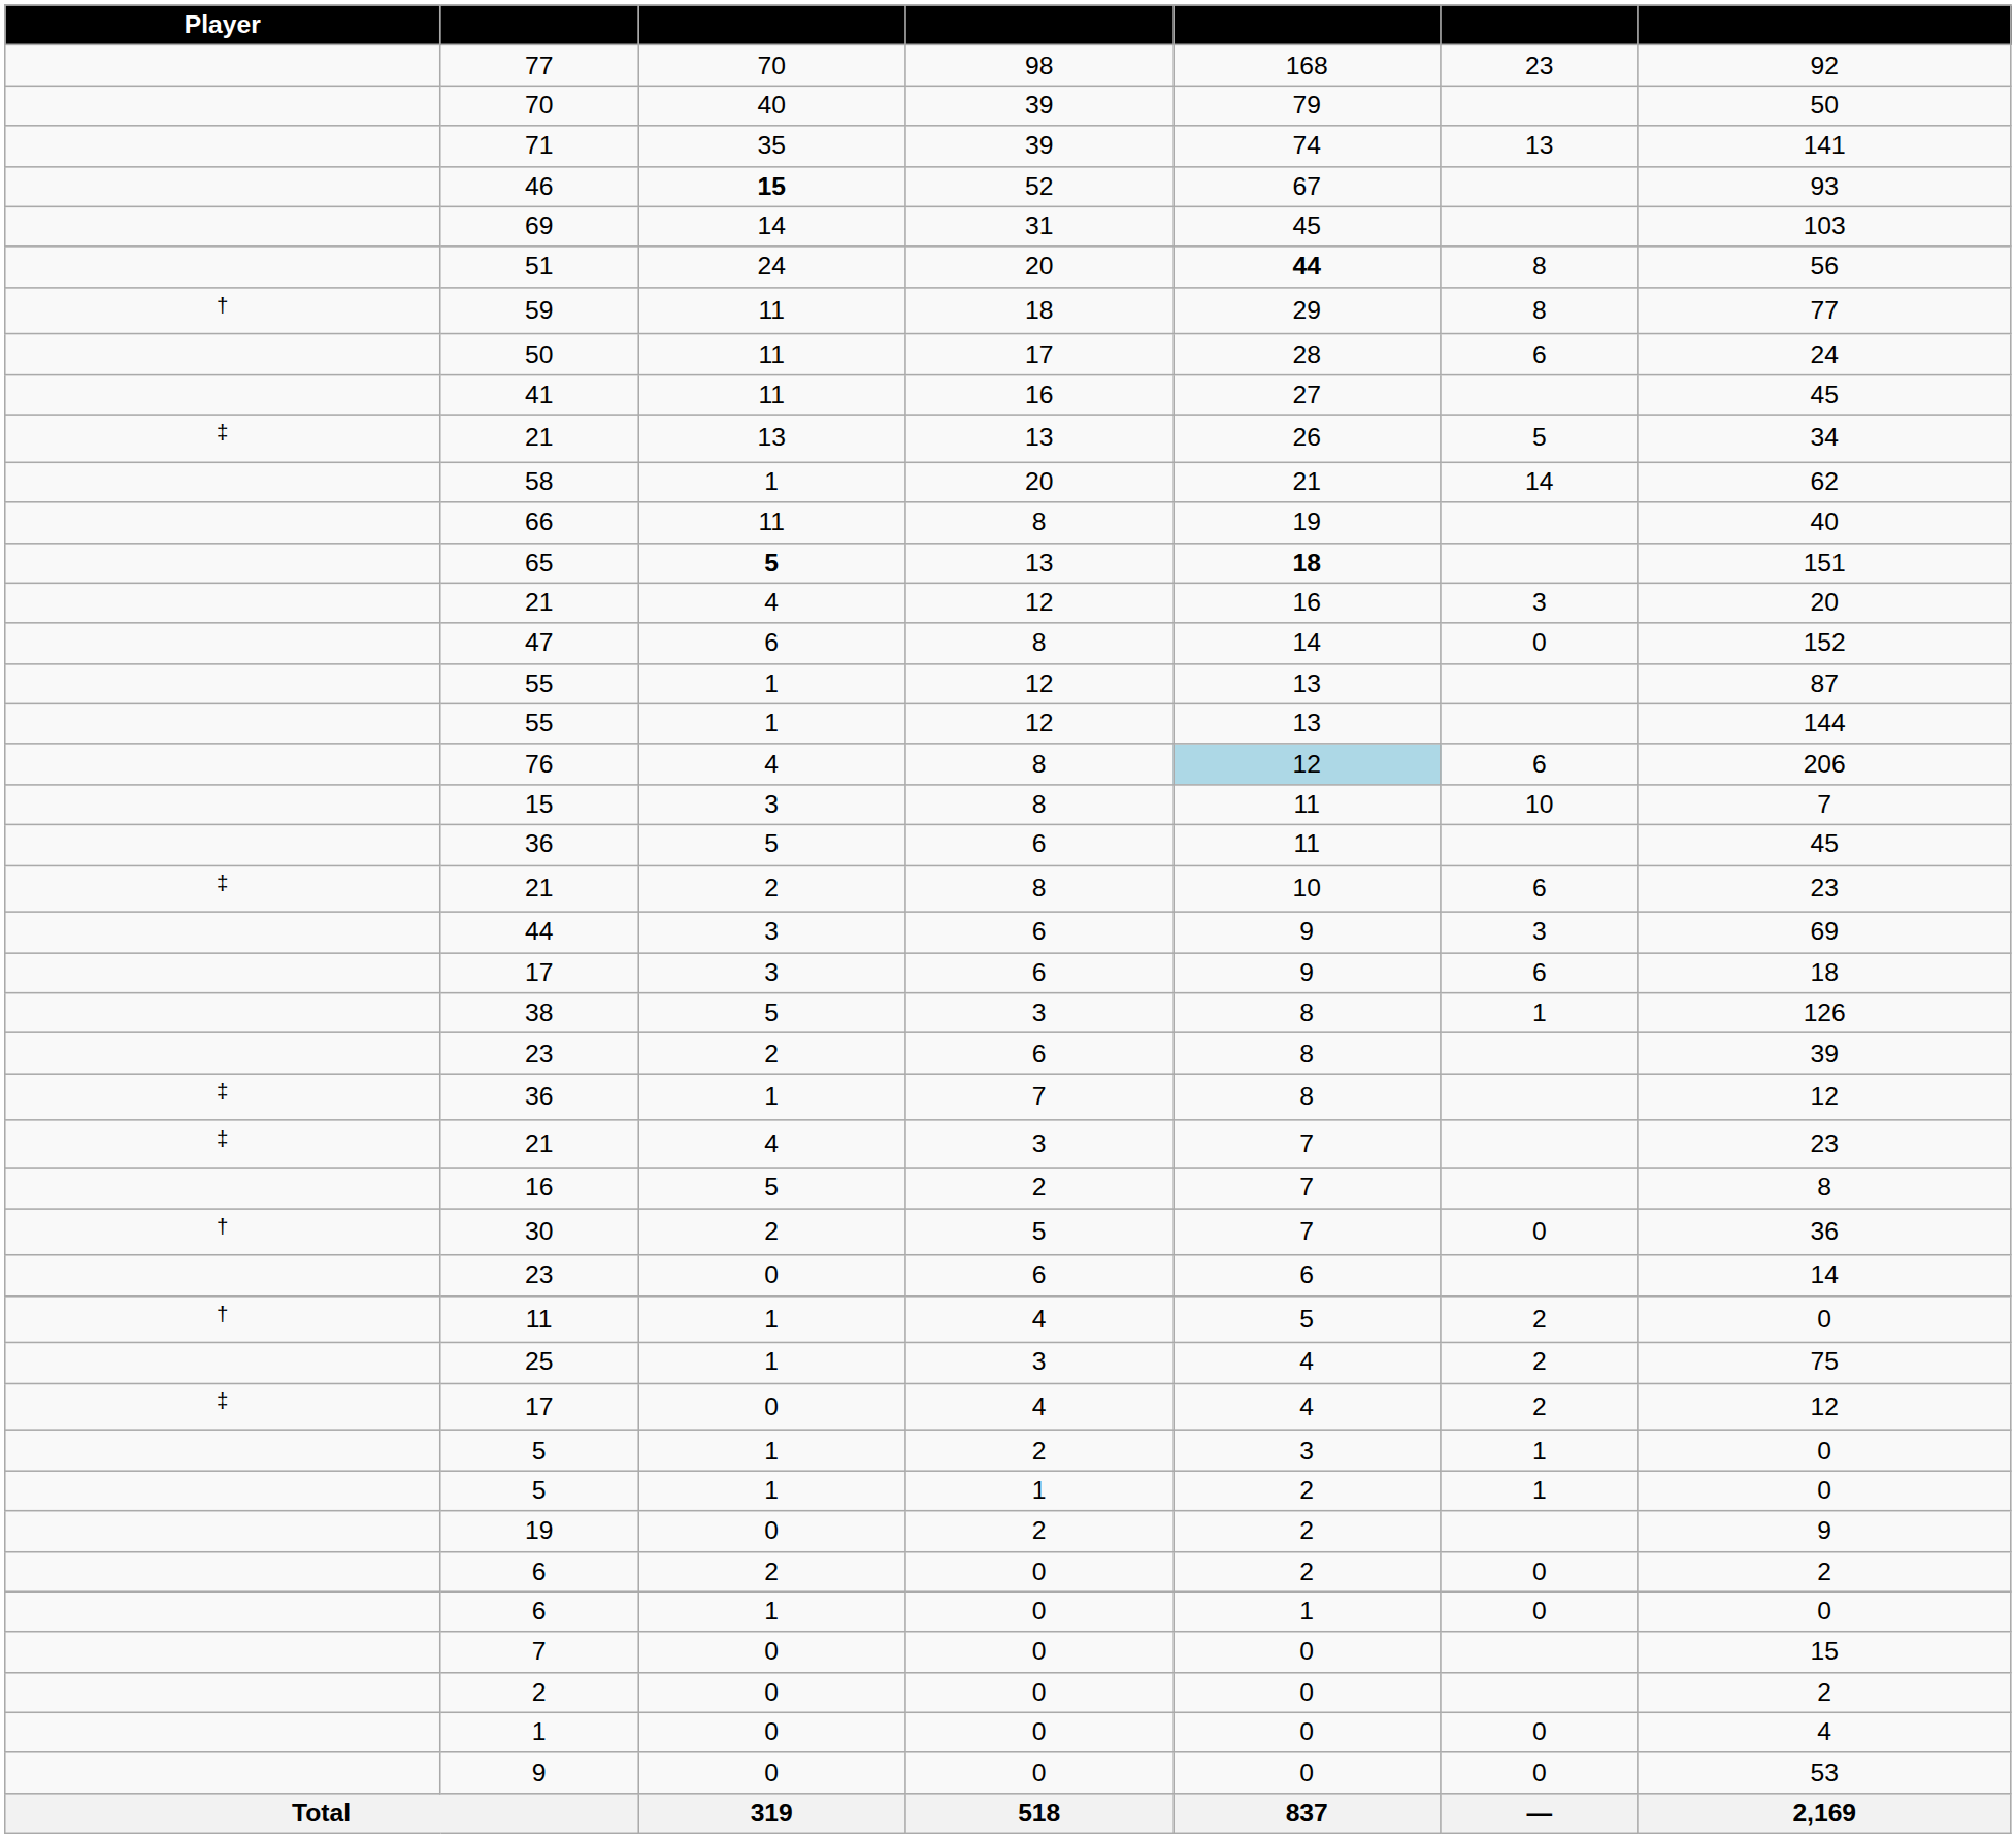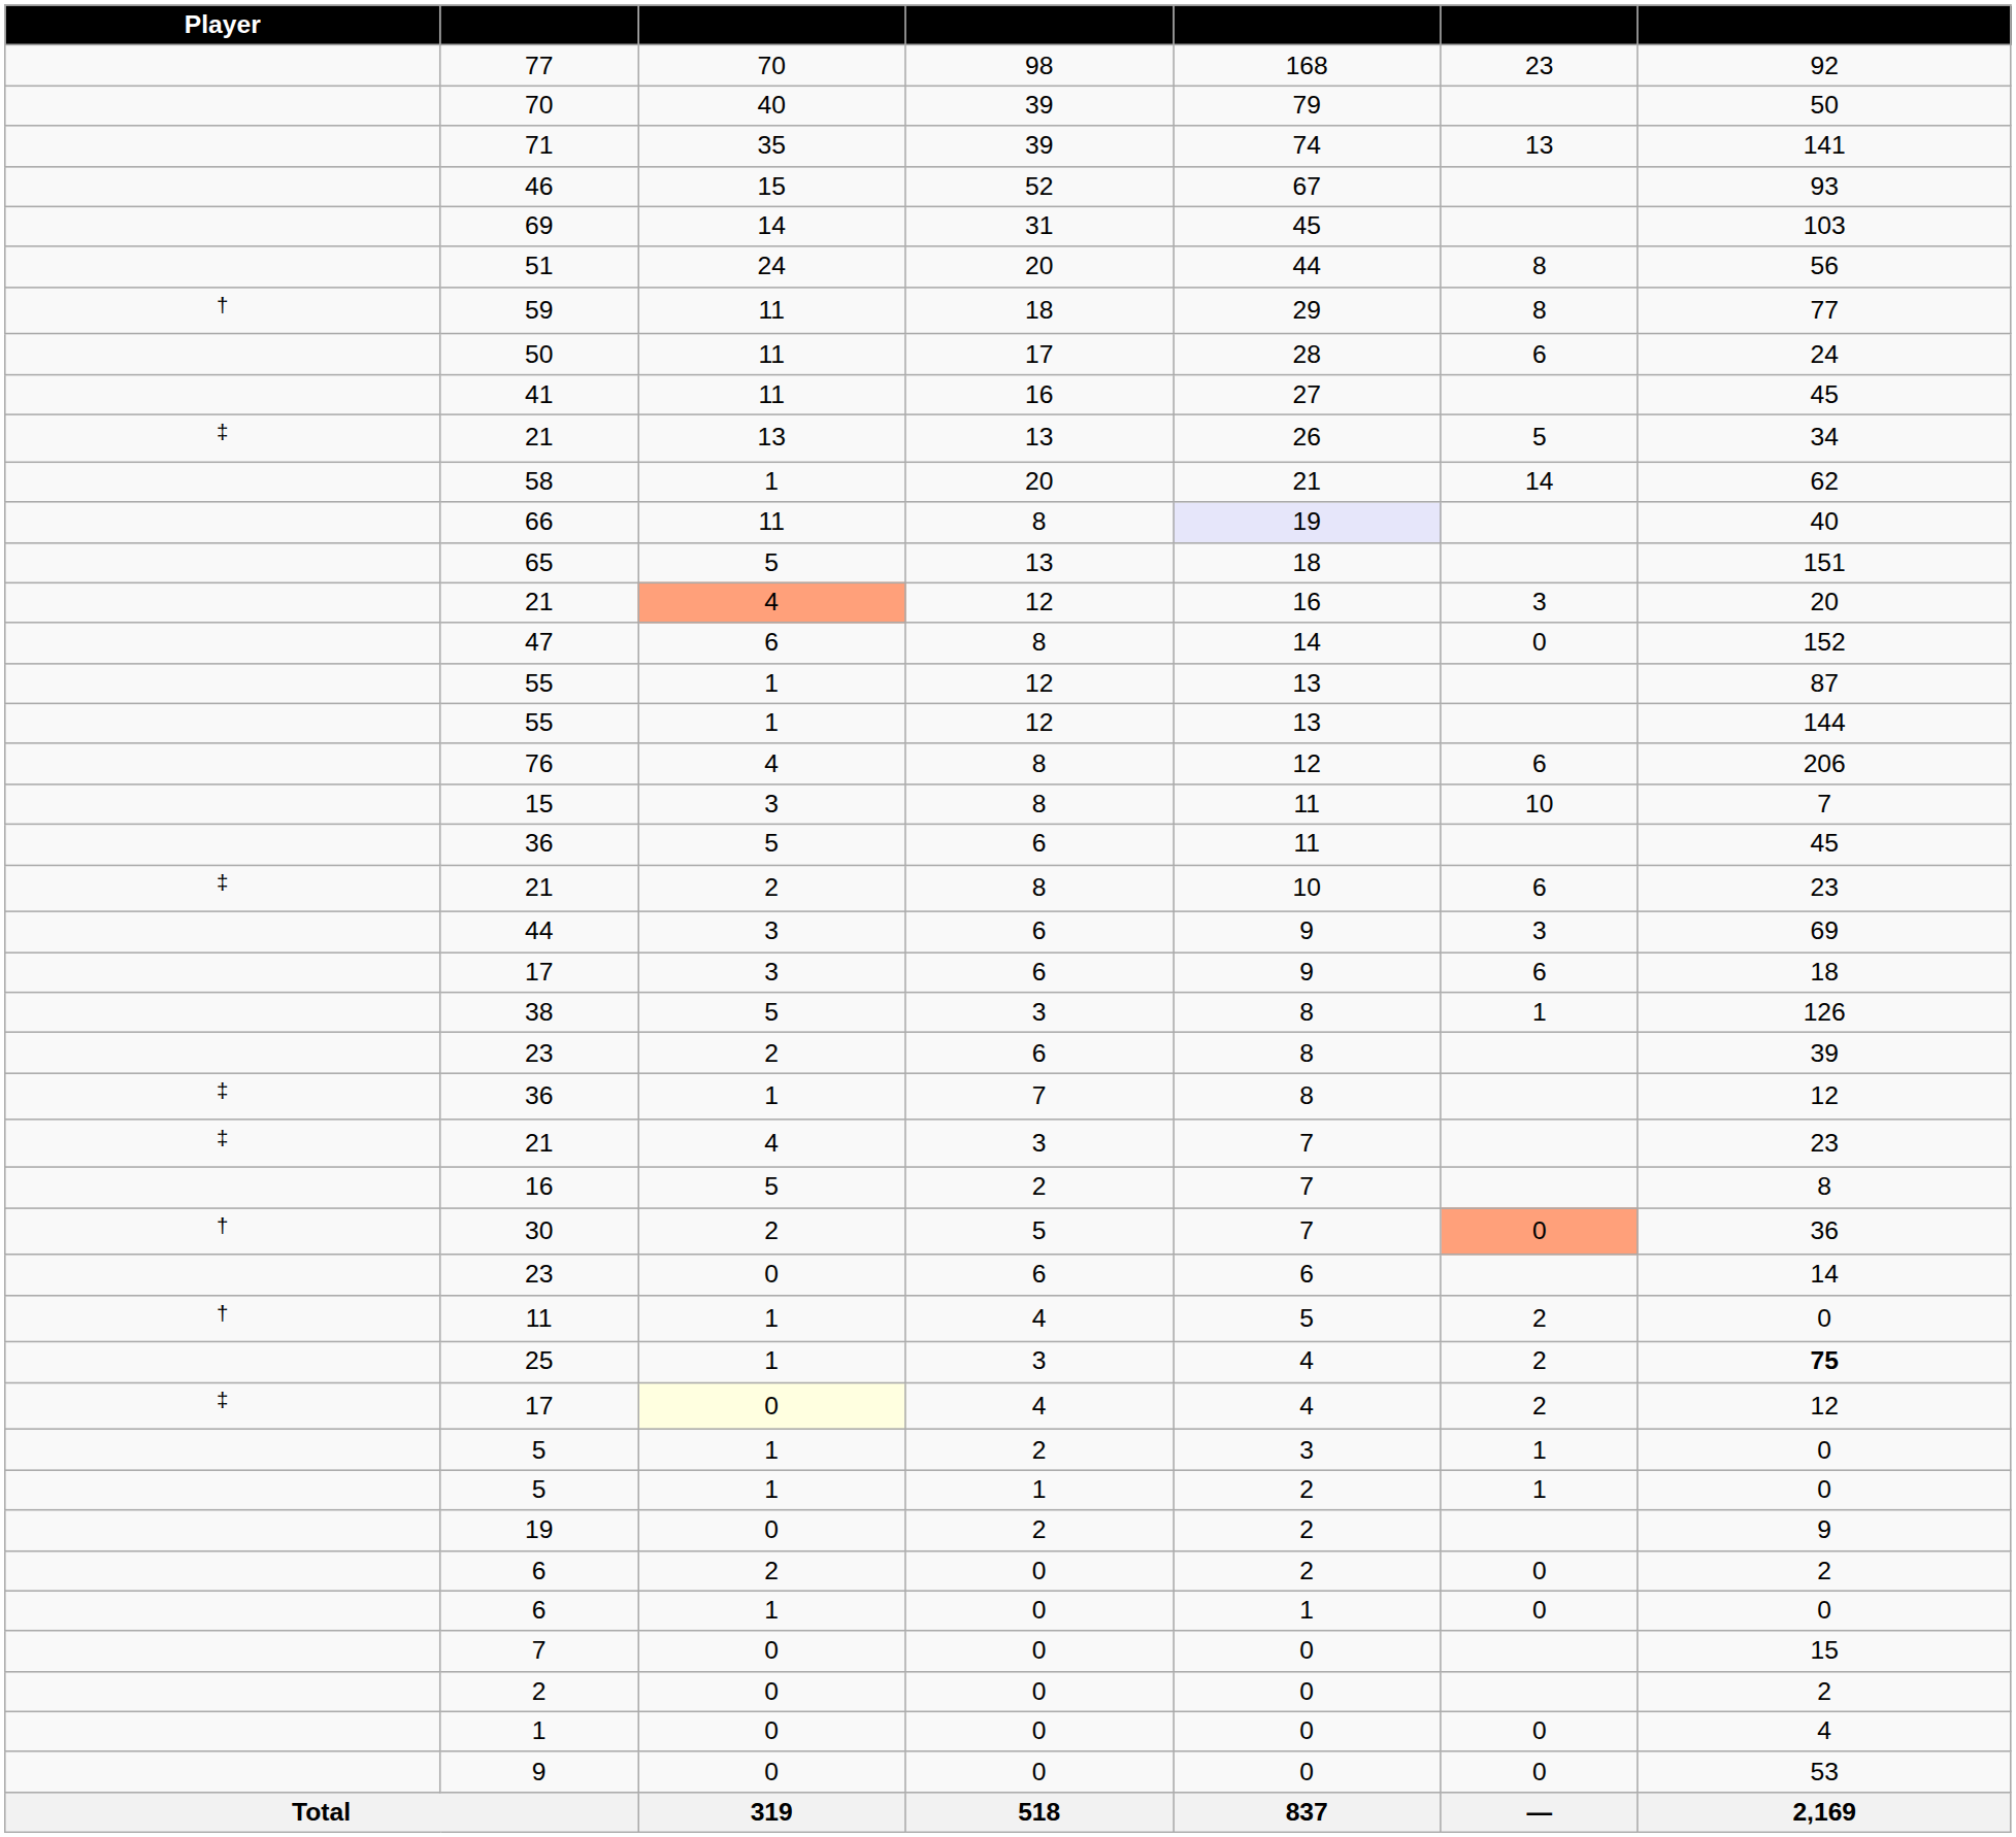46 | column 3: bold -> normal
51 | column 5: bold -> normal
66 | column 5: no background -> lavender background
65 | column 3: bold -> normal
65 | column 5: bold -> normal
21 / 12 | column 3: no background -> lightsalmon background
76 | column 5: lightblue background -> no background
30 | column 6: no background -> lightsalmon background
25 | column 7: normal -> bold
17 / 4 | column 3: no background -> lightyellow background
